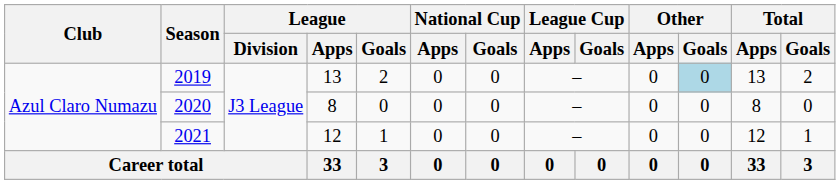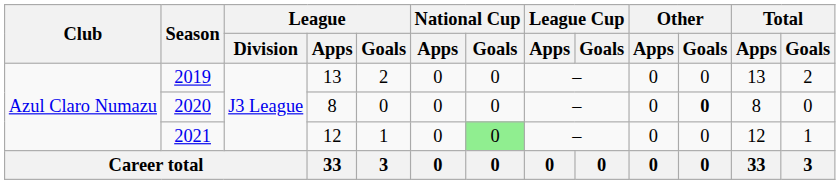2019 | Other / Goals: lightblue background -> no background
2020 | Other / Goals: normal -> bold
2021 | National Cup / Goals: no background -> lightgreen background
